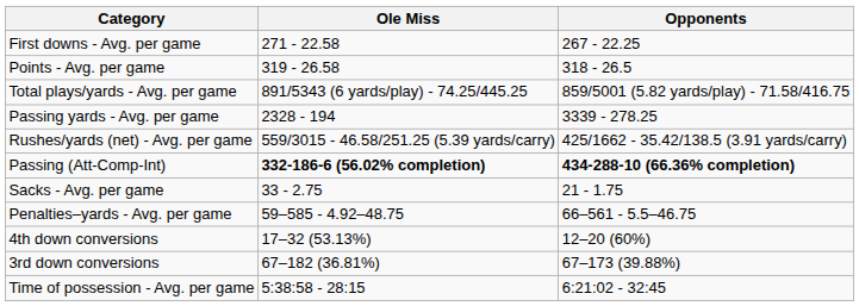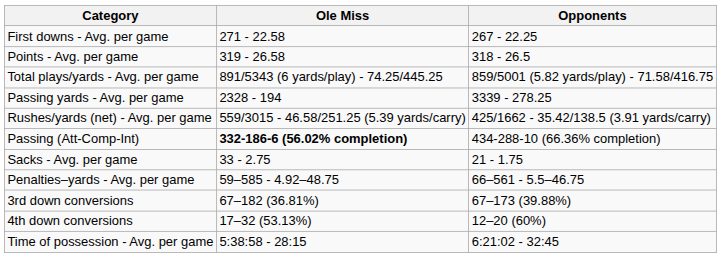Passing (Att-Comp-Int) | Opponents: bold -> normal
rows swapped: 3rd down conversions <-> 4th down conversions
